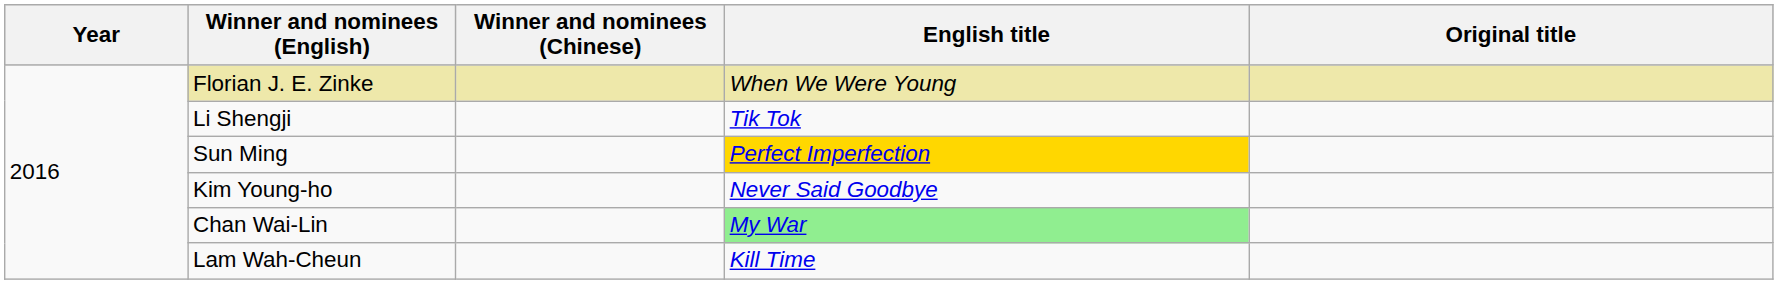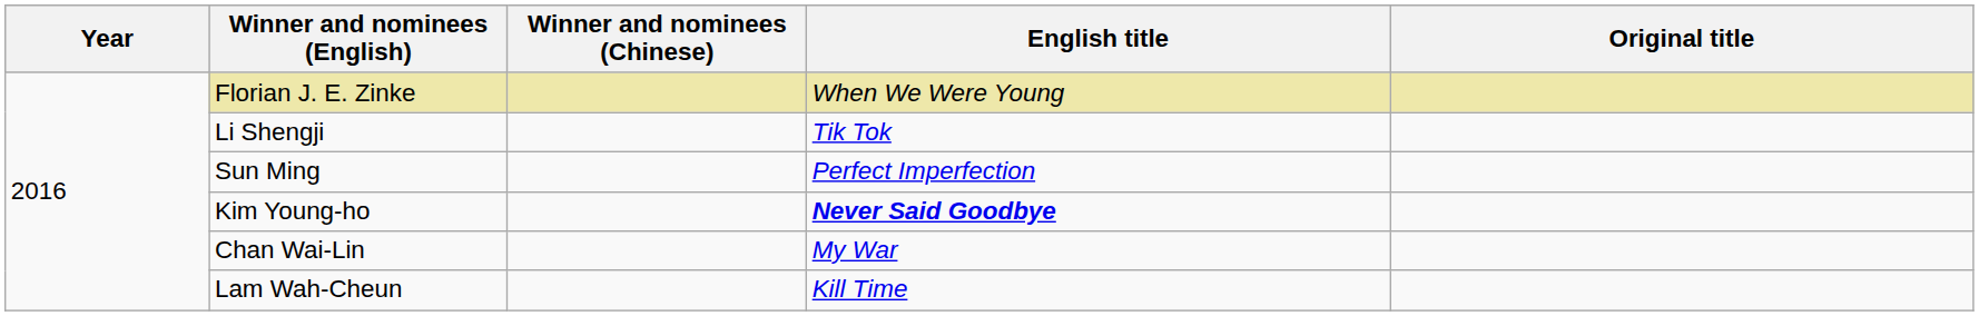Sun Ming | English title: gold background -> no background
Kim Young-ho | English title: normal -> bold
Chan Wai-Lin | English title: lightgreen background -> no background
